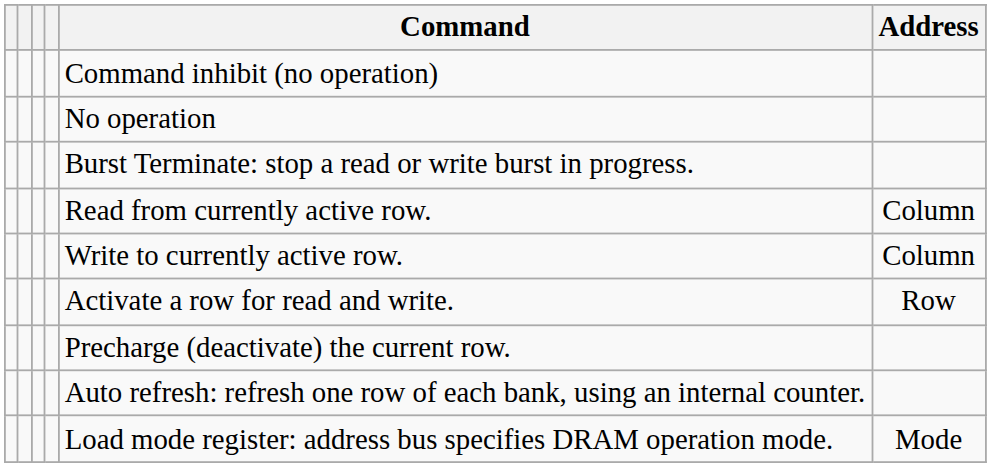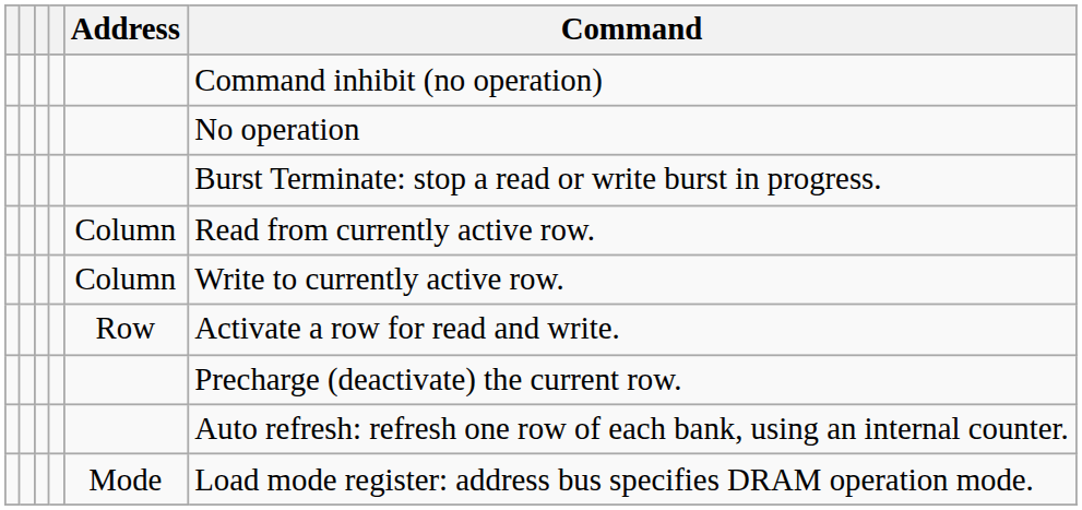columns swapped: Address <-> Command
